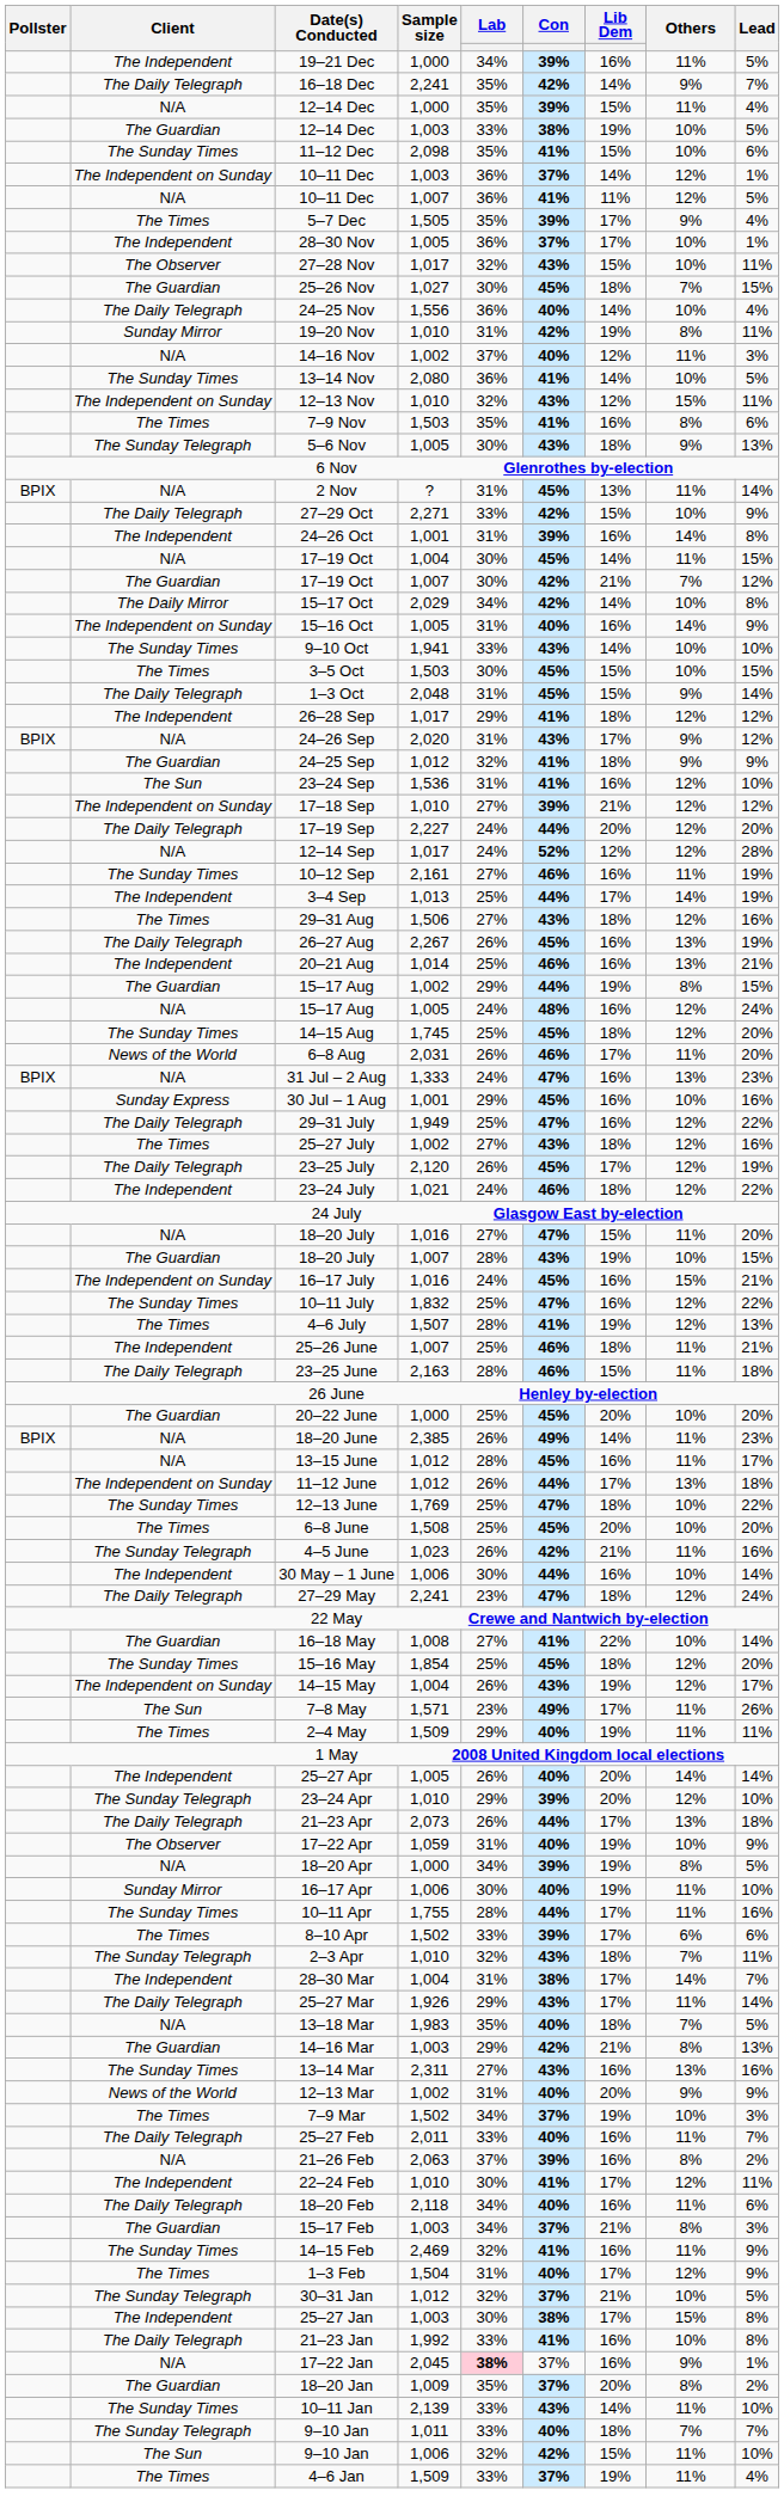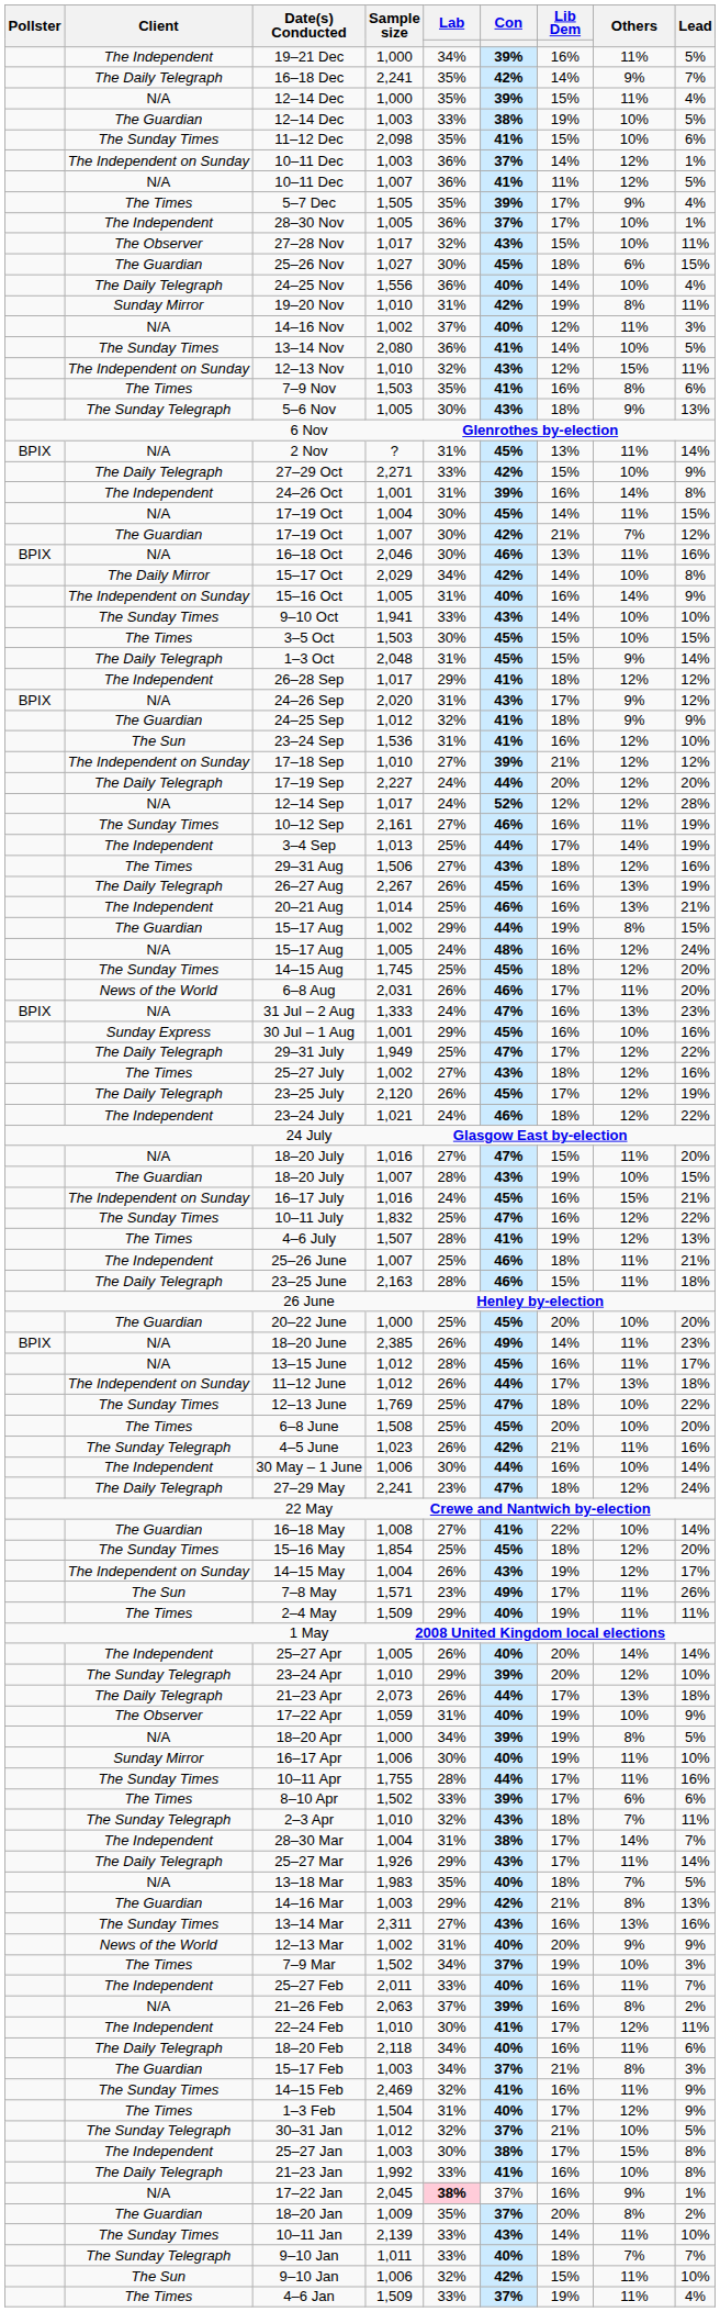25–26 Nov | Others: 7% -> 6%
+ row: BPIX | N/A | 16–18 Oct | 2,046 | 30% | 46% | 13% | 11% | 16%
29–31 July | Lib Dem: 16% -> 17%
25–27 Feb | Client: The Daily Telegraph -> The Independent
